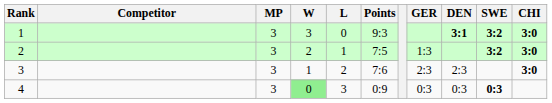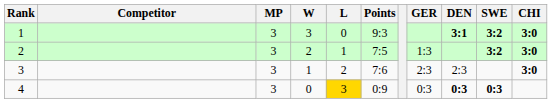4 | W: lightgreen background -> no background
4 | L: no background -> gold background
4 | DEN: normal -> bold
